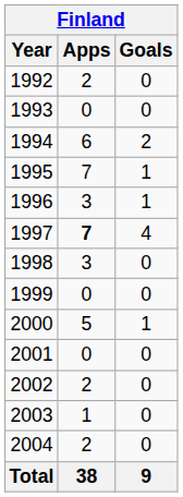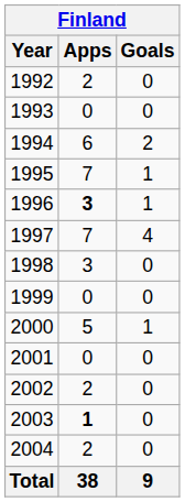1996 | Apps: normal -> bold
1997 | Apps: bold -> normal
2003 | Apps: normal -> bold
